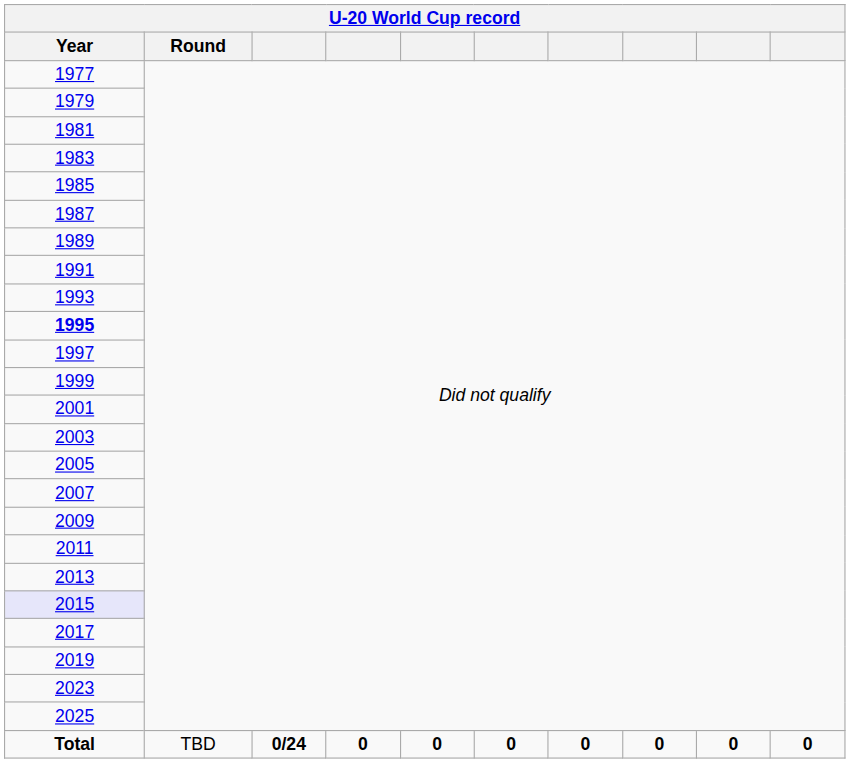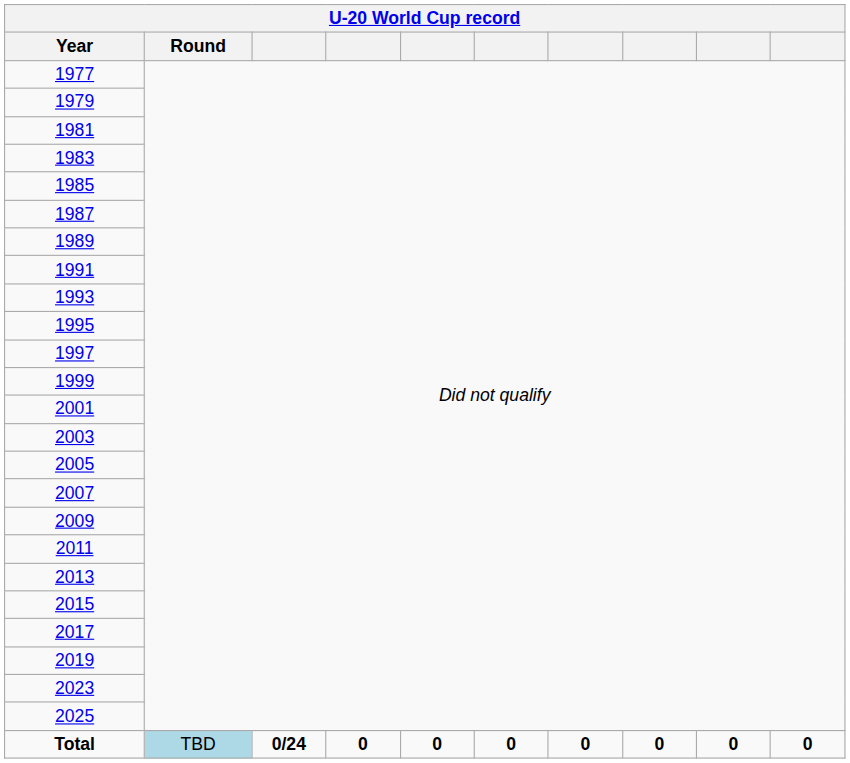1995 | Year: bold -> normal
2015 | Year: lavender background -> no background
Total | Round: no background -> lightblue background
